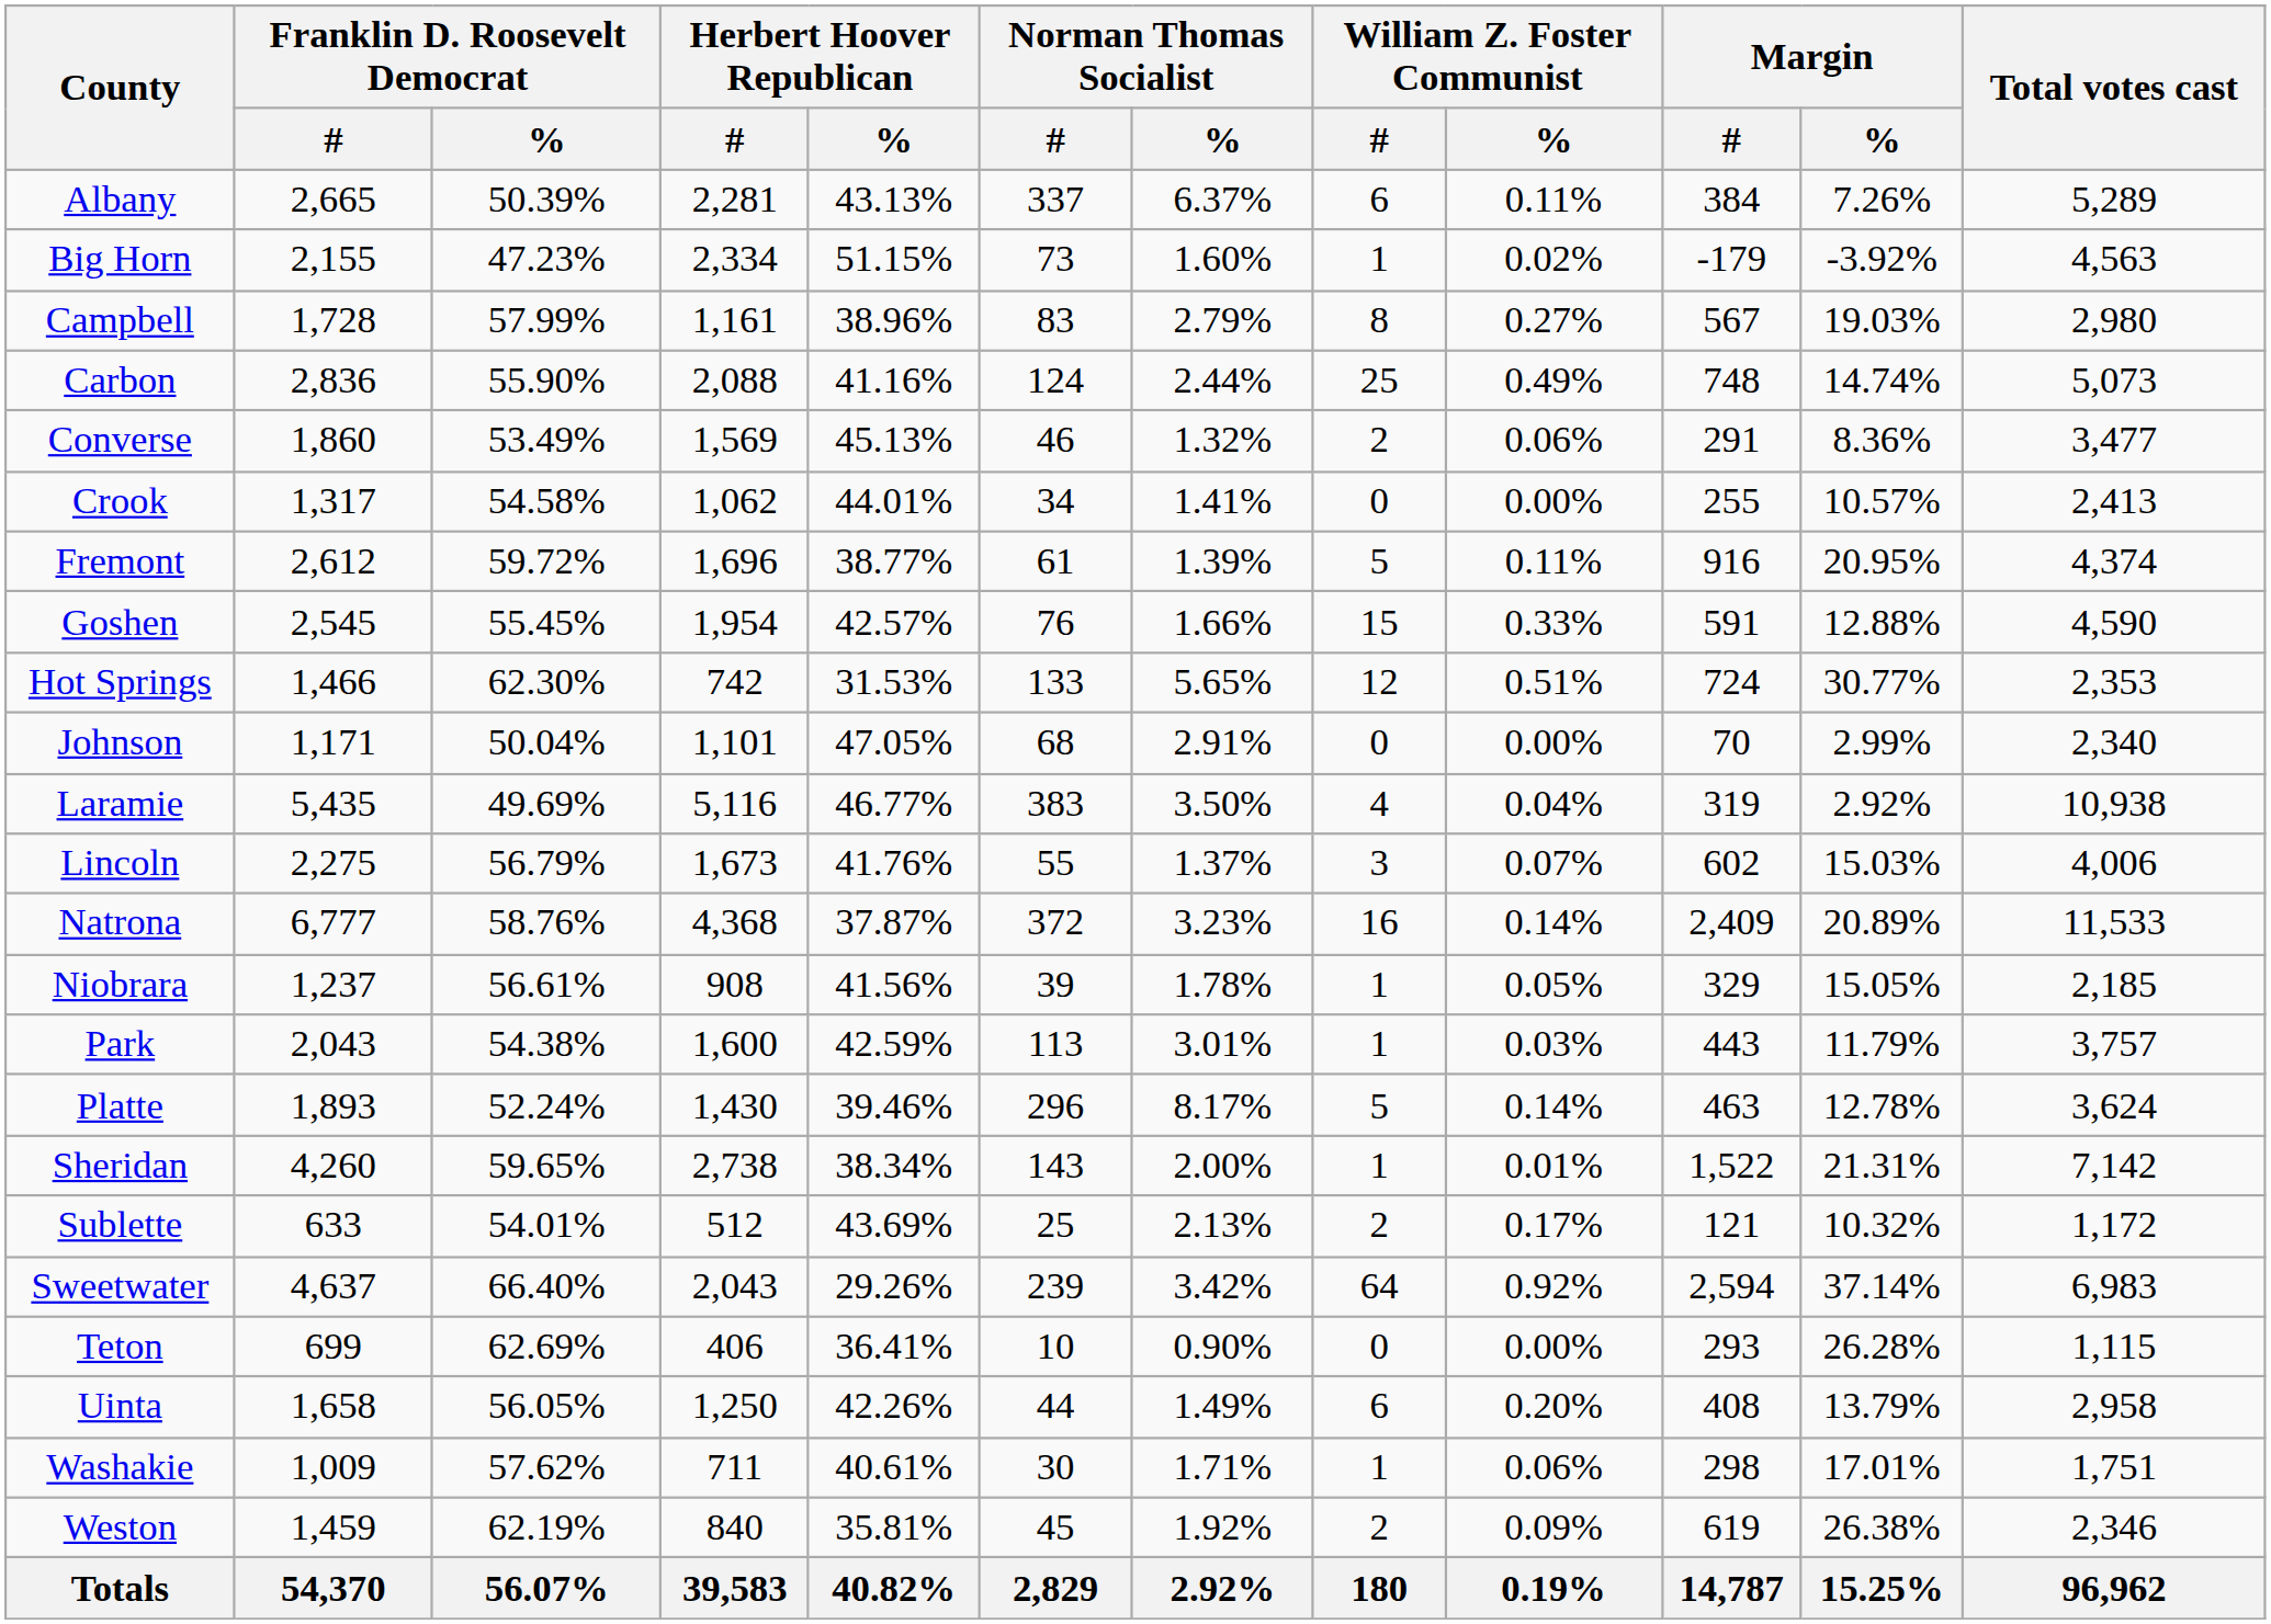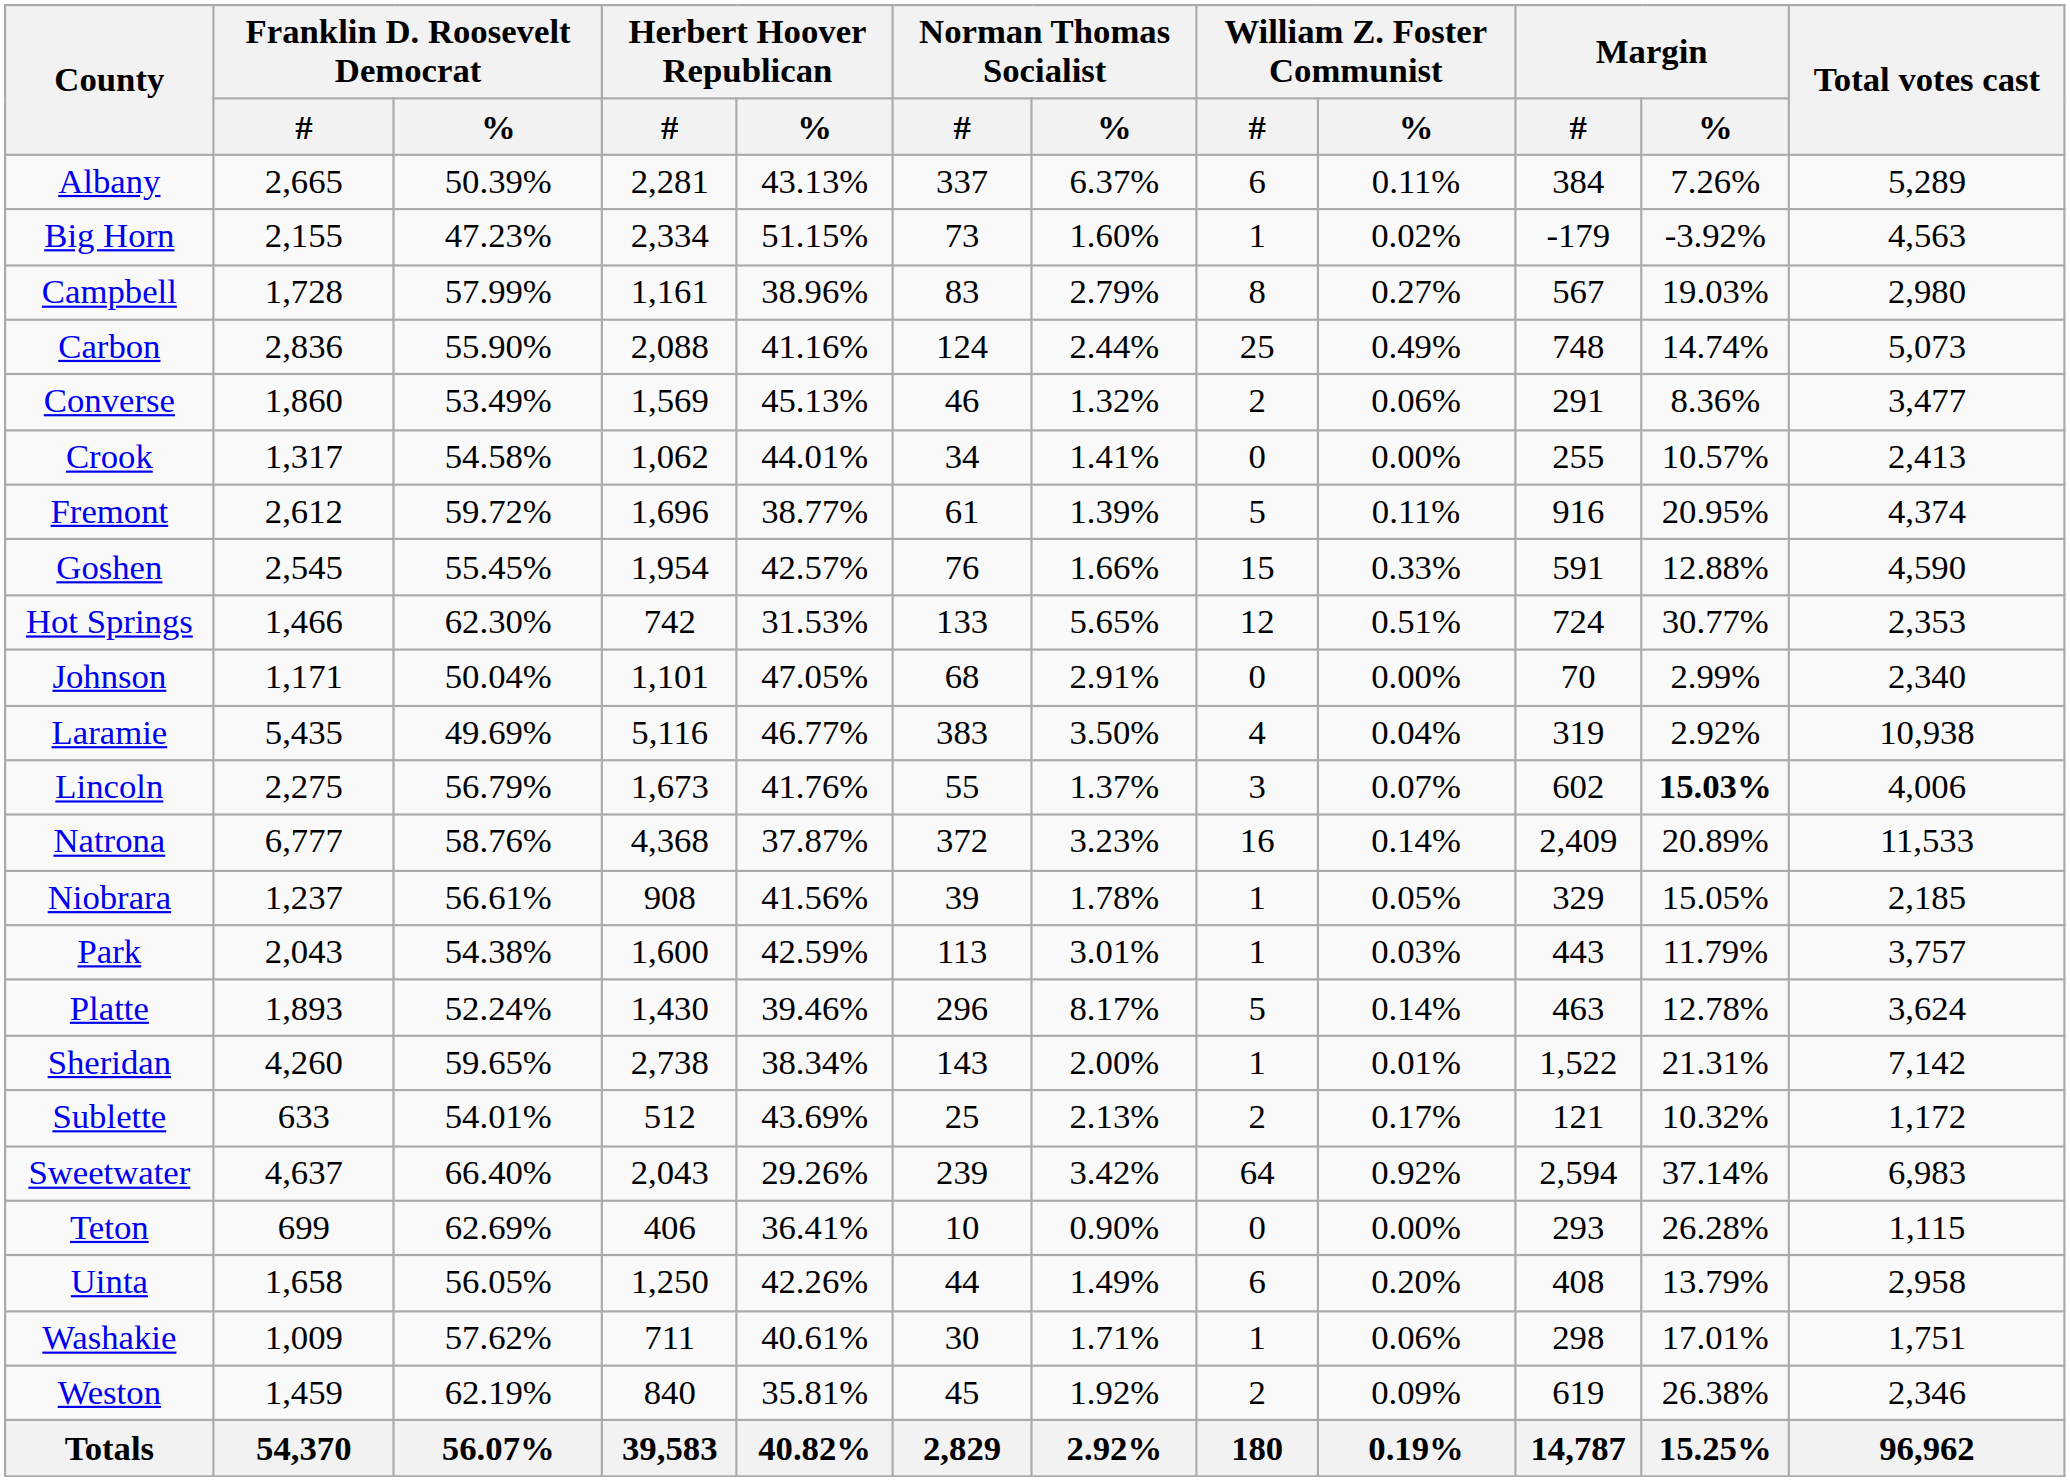Lincoln | Margin / %: normal -> bold
